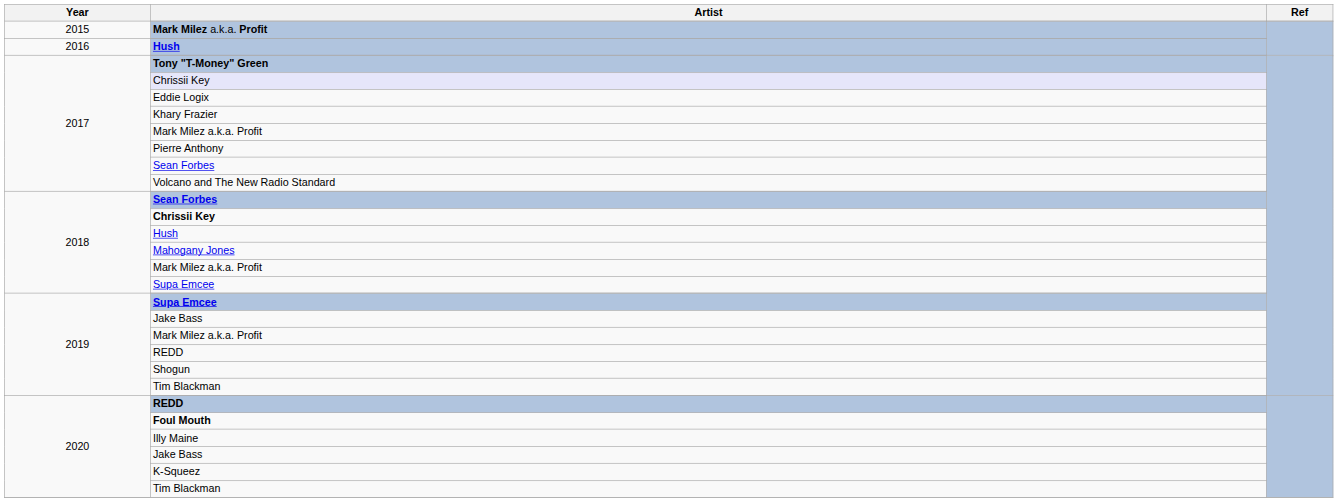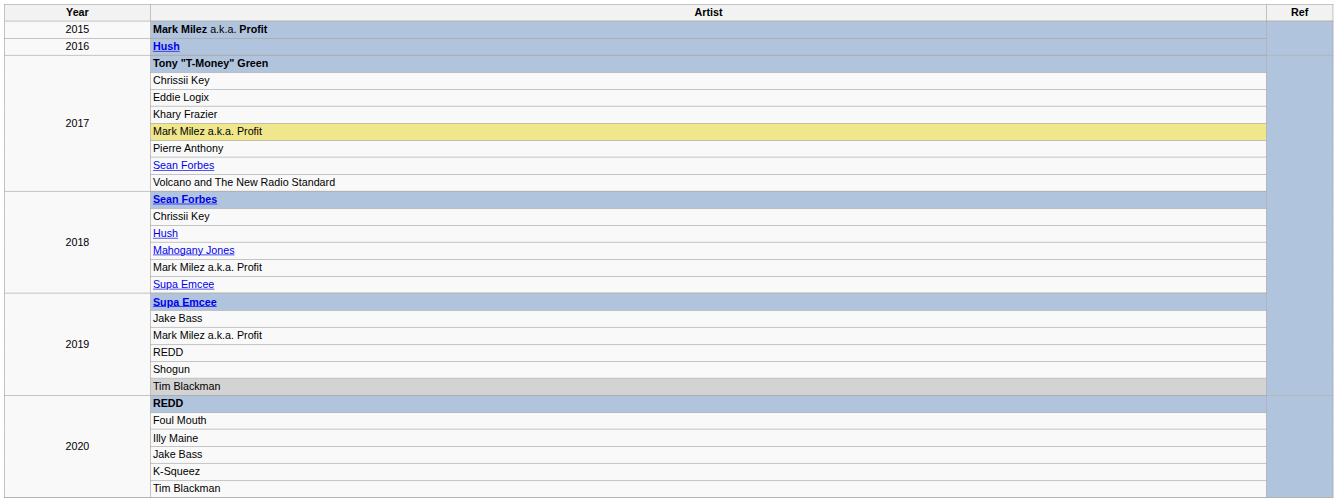2017 / Chrissii Key | Artist: lavender background -> no background
2017 / Mark Milez a.k.a. Profit | Artist: no background -> khaki background
2018 / Chrissii Key | Artist: bold -> normal
2019 / Tim Blackman | Artist: no background -> lightgrey background
Foul Mouth | Artist: bold -> normal
